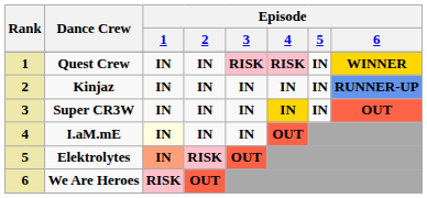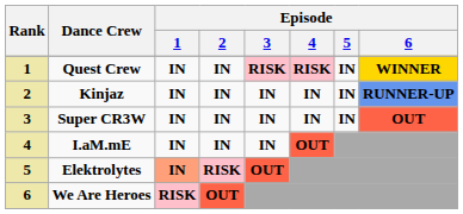Super CR3W | Episode / 4: gold background -> no background
I.aM.mE | Episode / 1: lightyellow background -> no background
